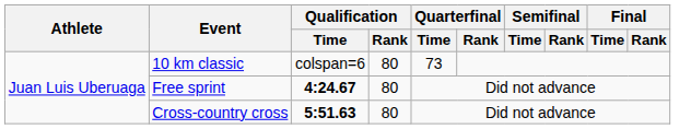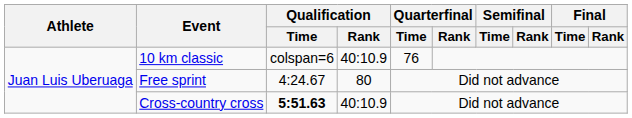10 km classic | Qualification / Rank: 80 -> 40:10.9
10 km classic | Quarterfinal / Time: 73 -> 76
Free sprint | Qualification / Time: bold -> normal
Cross-country cross | Qualification / Rank: 80 -> 40:10.9
